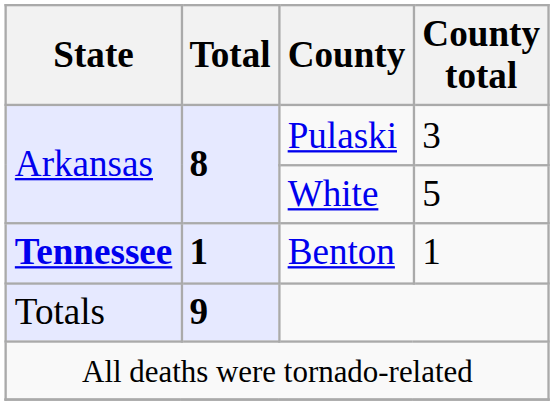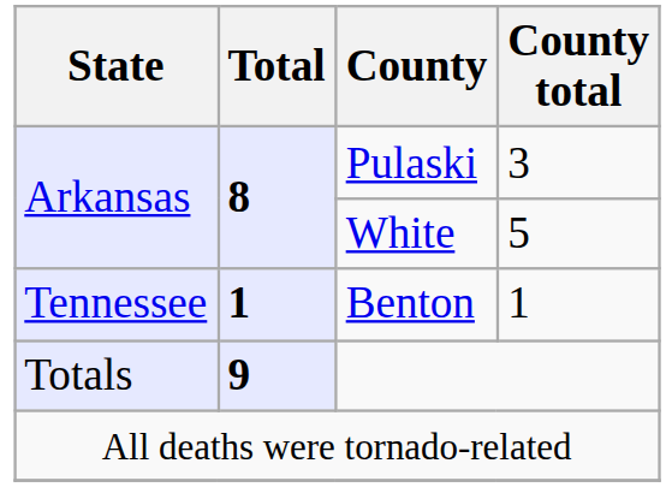Benton | State: bold -> normal
